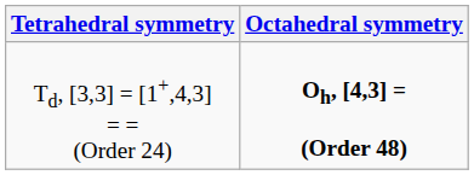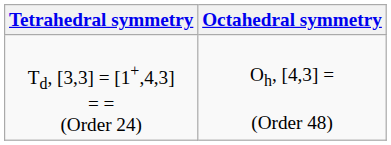Td, [3,3] = [1+,4,3] = = (Order 24) | Octahedral symmetry: bold -> normal
